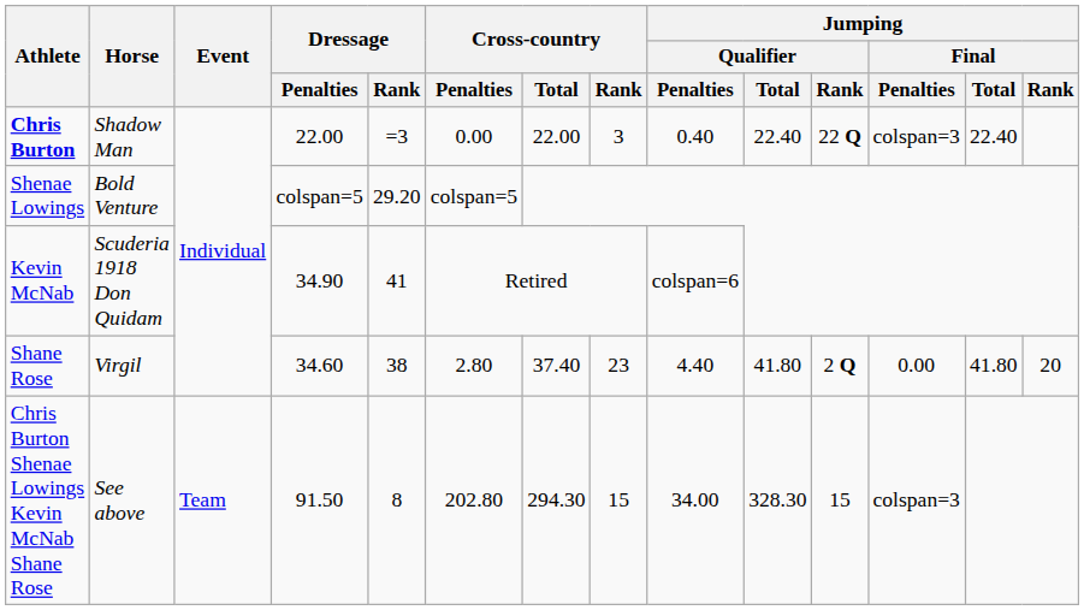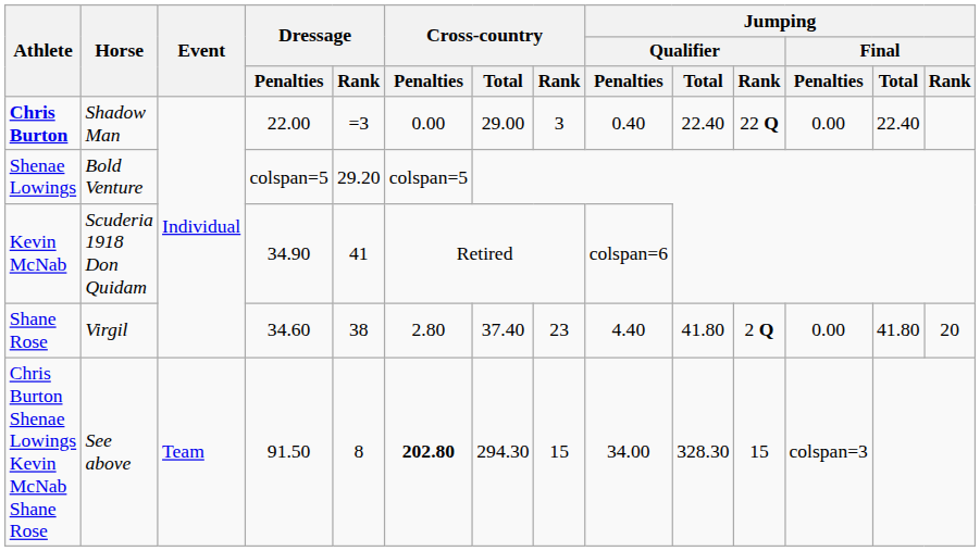Chris Burton | Cross-country / Total: 22.00 -> 29.00
Chris Burton | Jumping / Final / Penalties: colspan=3 -> 0.00
Chris Burton Shenae Lowings Kevin McNab Shane Rose | Cross-country / Penalties: normal -> bold
